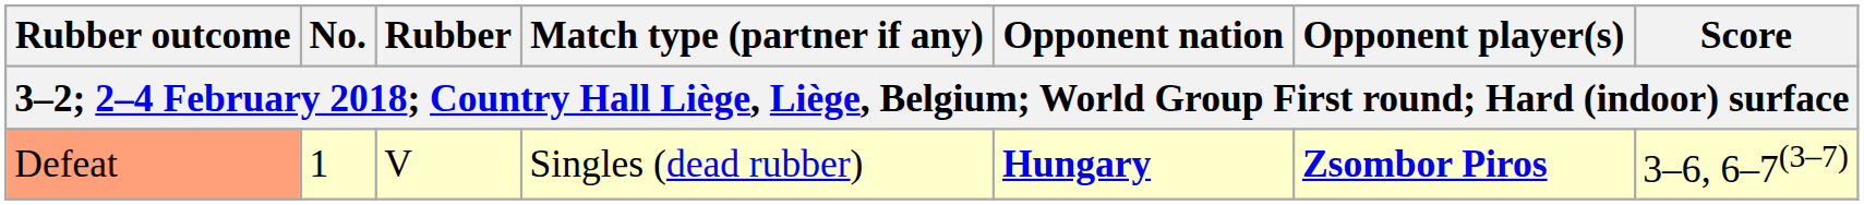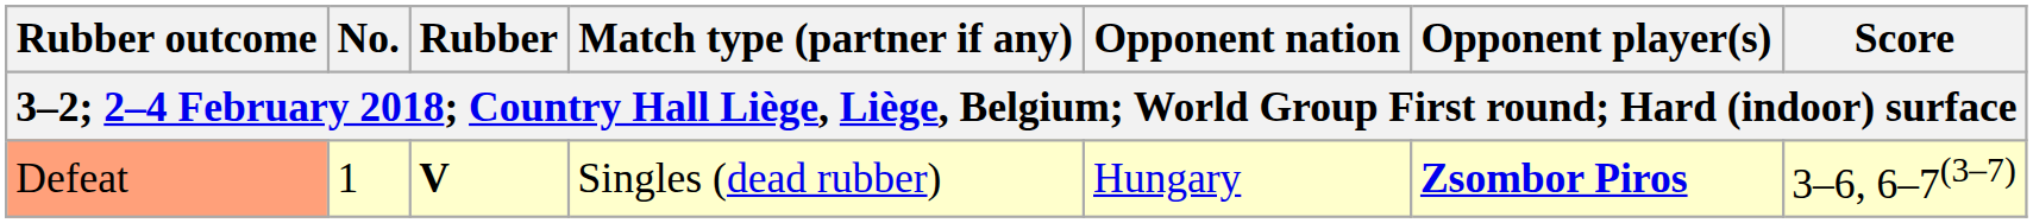Defeat | Rubber: normal -> bold
Defeat | Opponent nation: bold -> normal
